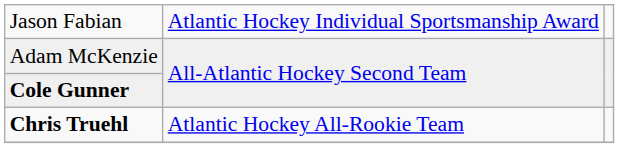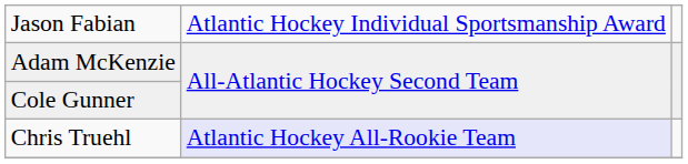row 3 | column 1: bold -> normal
row 4 | column 1: bold -> normal
row 4 | column 2: no background -> lavender background
